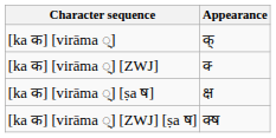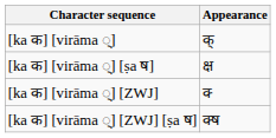rows swapped: [ka क] [virāma ्] [ZWJ] <-> [ka क] [virāma ्] [ṣa ष]
